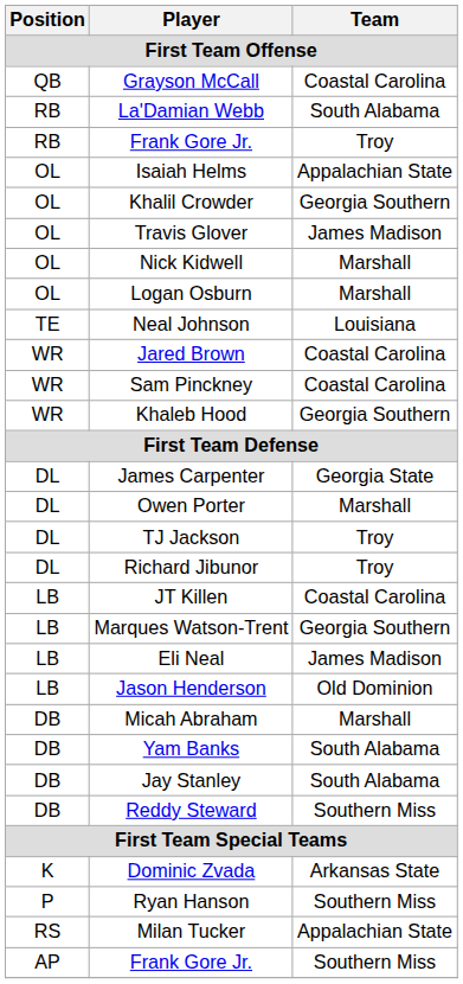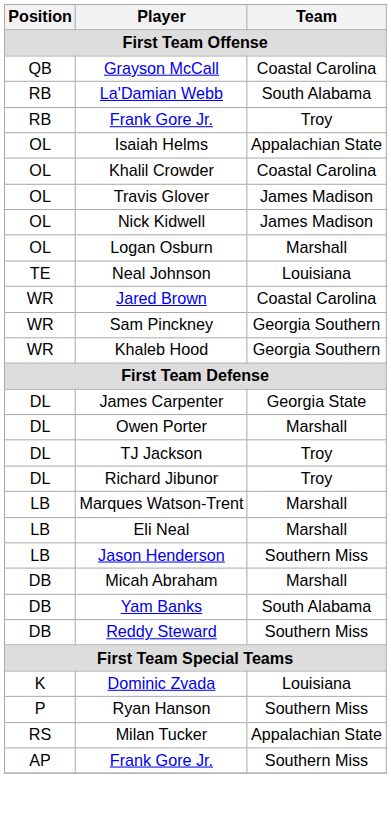Khalil Crowder | Team: Georgia Southern -> Coastal Carolina
Nick Kidwell | Team: Marshall -> James Madison
Sam Pinckney | Team: Coastal Carolina -> Georgia Southern
- row: LB | JT Killen | Coastal Carolina
Marques Watson-Trent | Team: Georgia Southern -> Marshall
Eli Neal | Team: James Madison -> Marshall
Jason Henderson | Team: Old Dominion -> Southern Miss
- row: DB | Jay Stanley | South Alabama
Dominic Zvada | Team: Arkansas State -> Louisiana
